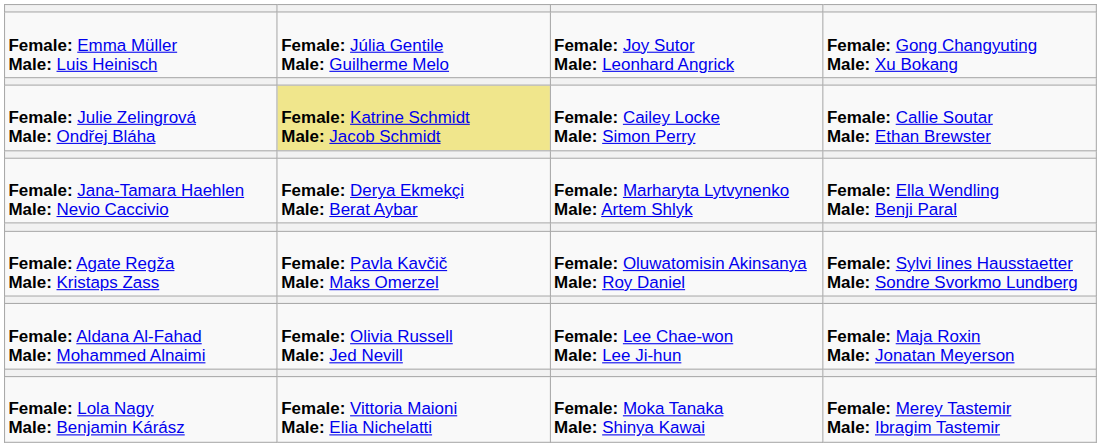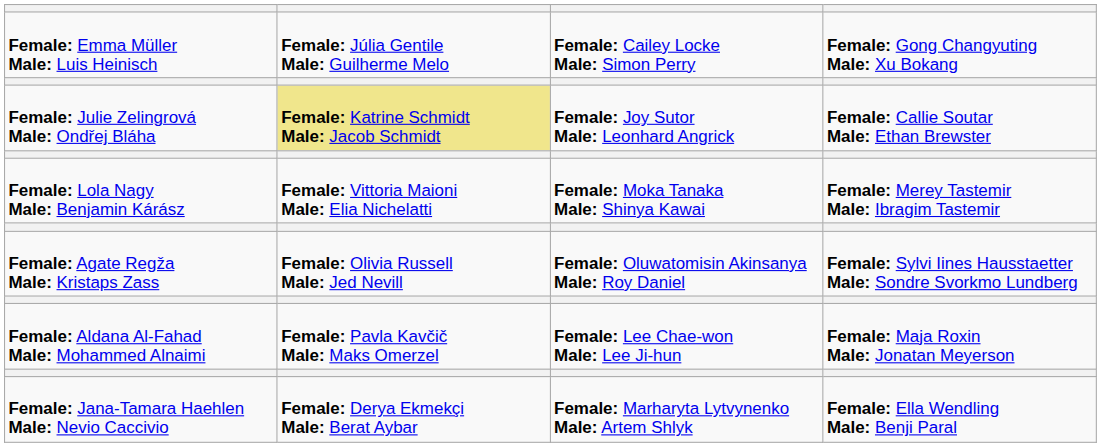Female: Emma Müller Male: Luis Heinisch | column 3: Female: Joy Sutor Male: Leonhard Angrick -> Female: Cailey Locke Male: Simon Perry
Female: Julie Zelingrová Male: Ondřej Bláha | column 3: Female: Cailey Locke Male: Simon Perry -> Female: Joy Sutor Male: Leonhard Angrick
rows swapped: Female: Lola Nagy Male: Benjamin Kárász <-> Female: Jana-Tamara Haehlen Male: Nevio Caccivio
Female: Agate Regža Male: Kristaps Zass | column 2: Female: Pavla Kavčič Male: Maks Omerzel -> Female: Olivia Russell Male: Jed Nevill
Female: Aldana Al-Fahad Male: Mohammed Alnaimi | column 2: Female: Olivia Russell Male: Jed Nevill -> Female: Pavla Kavčič Male: Maks Omerzel
